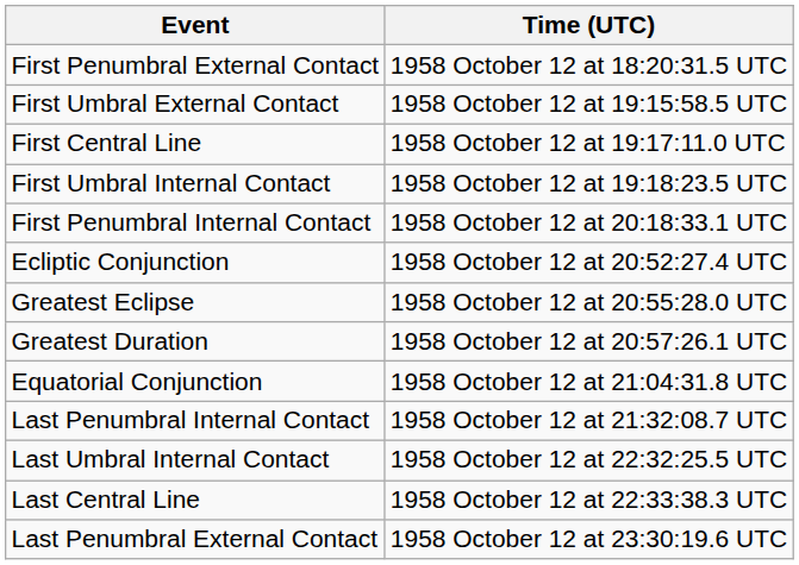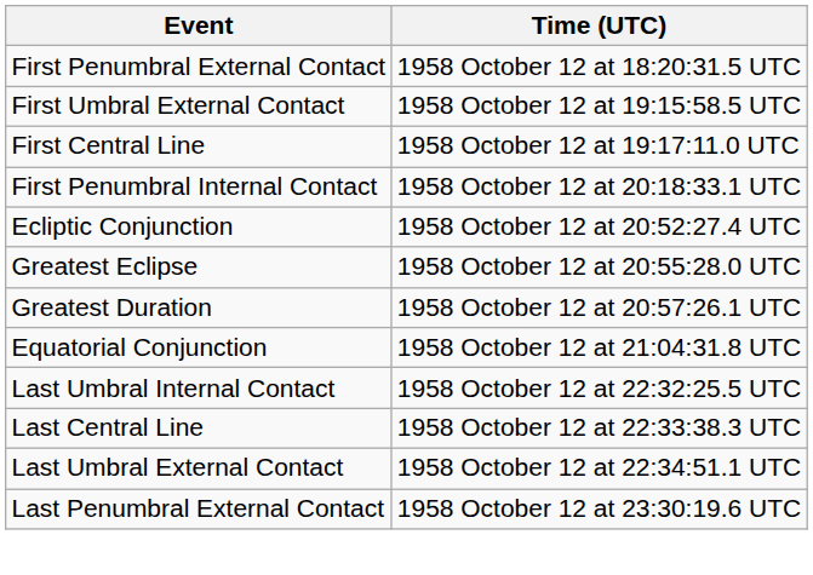- row: First Umbral Internal Contact | 1958 October 12 at 19:18:23.5 UTC
- row: Last Penumbral Internal Contact | 1958 October 12 at 21:32:08.7 UTC
+ row: Last Umbral External Contact | 1958 October 12 at 22:34:51.1 UTC
